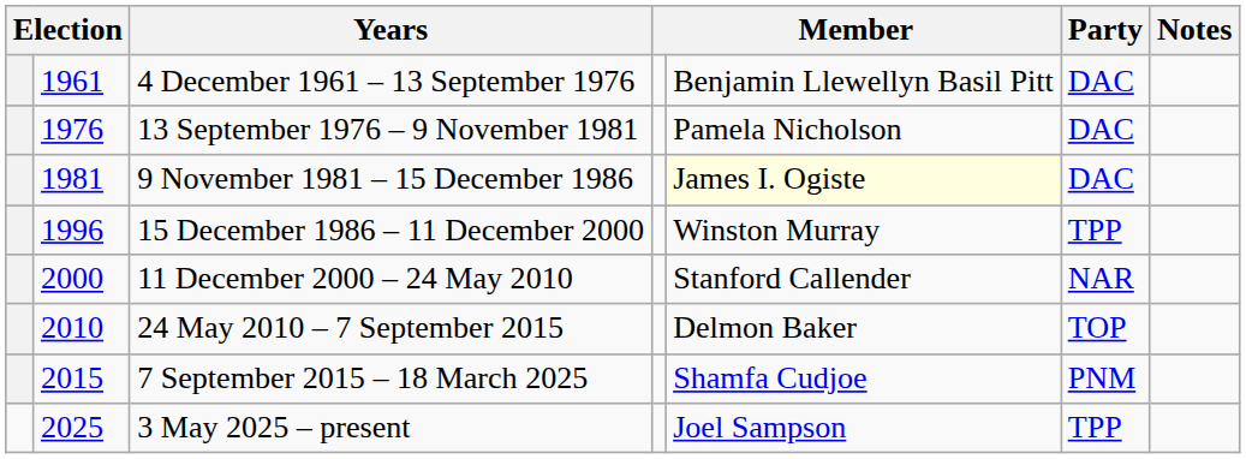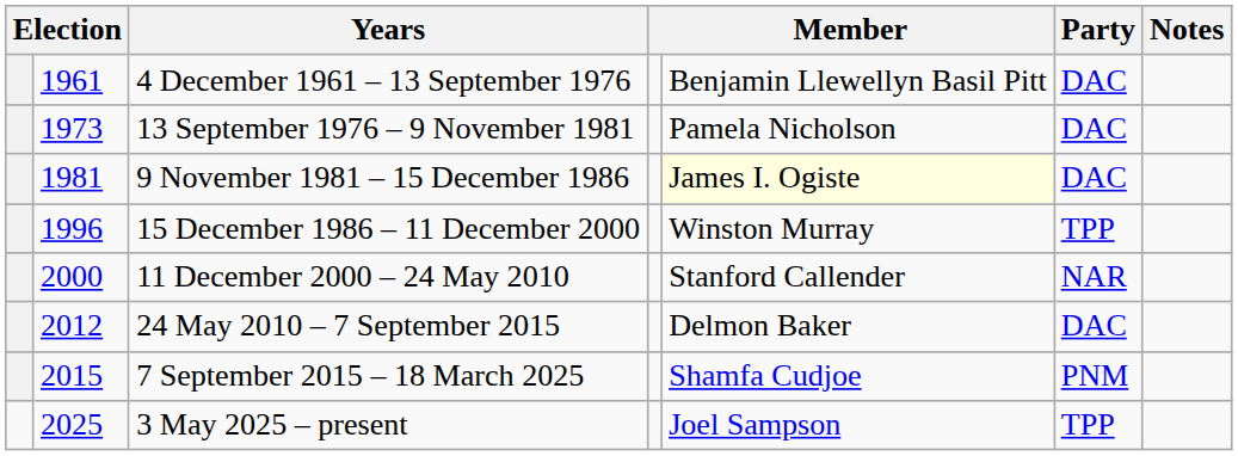13 September 1976 – 9 November 1981 | column 2: 1976 -> 1973
24 May 2010 – 7 September 2015 | column 2: 2010 -> 2012
24 May 2010 – 7 September 2015 | Party: TOP -> DAC
